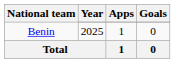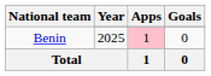2025 | Apps: no background -> pink background
